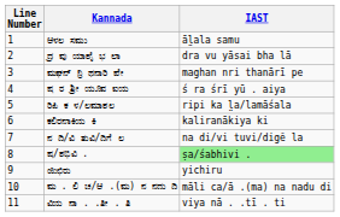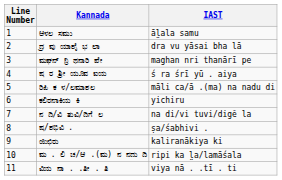ರಿಪಿ ಕ ಳ/ಲಮಾಶಲ | IAST: ripi ka l̤a/lamāśala -> māli ca/ā .(ma) na nadu di
ಕಲಿರನಾಕಿಯ ಕಿ | IAST: kaliranākiya ki -> yichiru
ಷ/ಶಭಿವಿ . | IAST: lightgreen background -> no background
ಯಿಛಿರು | IAST: yichiru -> kaliranākiya ki
ಮ . ಲಿ ಚ/ಆ .(ಮ) ನ ನದು ದಿ | IAST: māli ca/ā .(ma) na nadu di -> ripi ka l̤a/lamāśala
